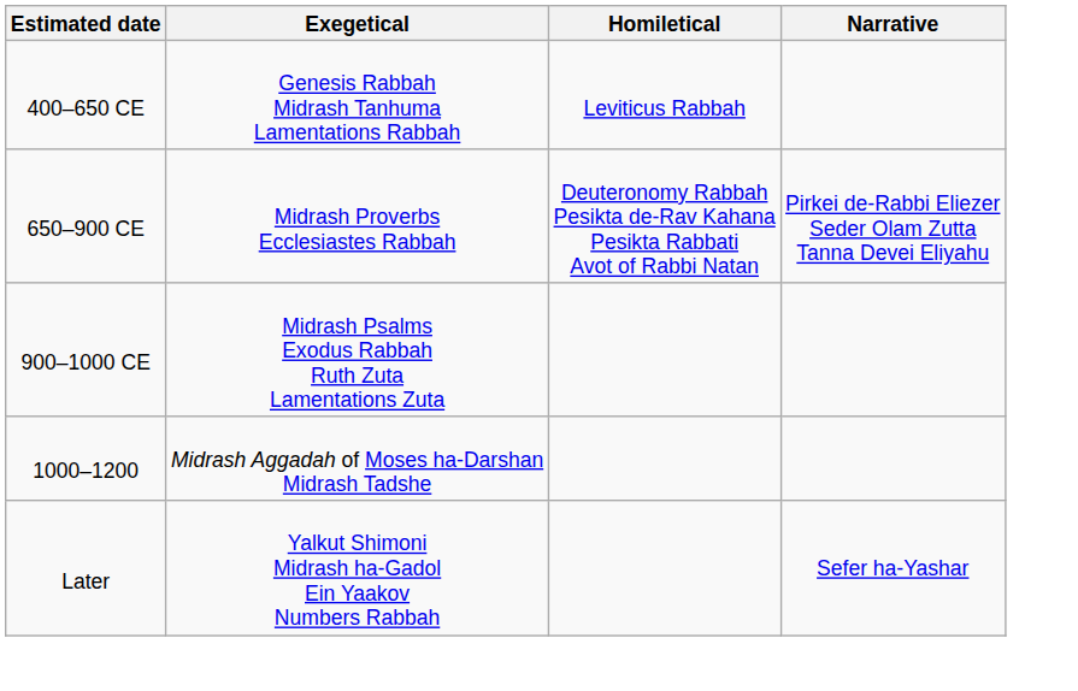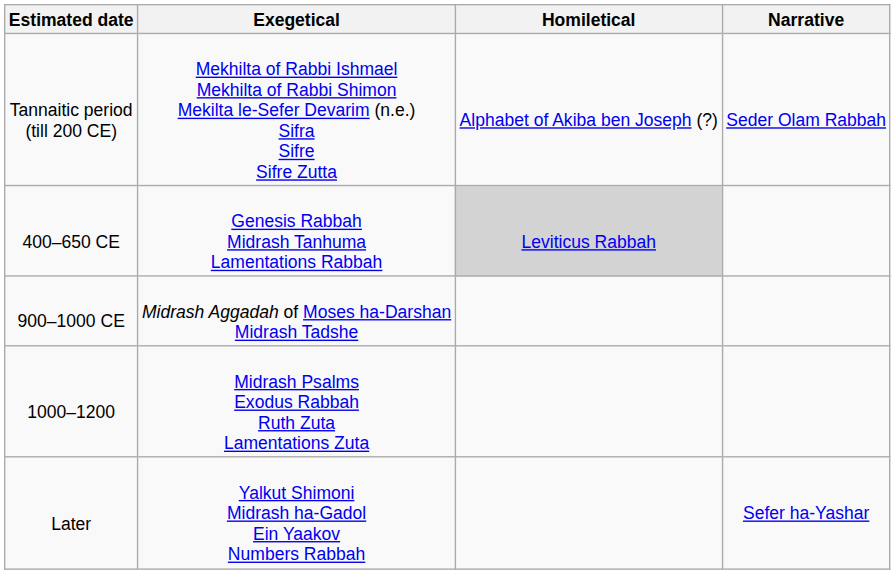+ row: Tannaitic period (till 200 CE) | Mekhilta of Rabbi Ishmael Mekhilta of Rabbi Shimon Mekilta le-Sefer Devarim (n.e.) Sifra Sifre Sifre Zutta | Alphabet of Akiba ben Joseph (?) | Seder Olam Rabbah
400–650 CE | Homiletical: no background -> lightgrey background
- row: 650–900 CE | Midrash Proverbs Ecclesiastes Rabbah | Deuteronomy Rabbah Pesikta de-Rav Kahana Pesikta Rabbati Avot of Rabbi Natan | Pirkei de-Rabbi Eliezer Seder Olam Zutta Tanna Devei Eliyahu
900–1000 CE | Exegetical: Midrash Psalms Exodus Rabbah Ruth Zuta Lamentations Zuta -> Midrash Aggadah of Moses ha-Darshan Midrash Tadshe
1000–1200 | Exegetical: Midrash Aggadah of Moses ha-Darshan Midrash Tadshe -> Midrash Psalms Exodus Rabbah Ruth Zuta Lamentations Zuta
